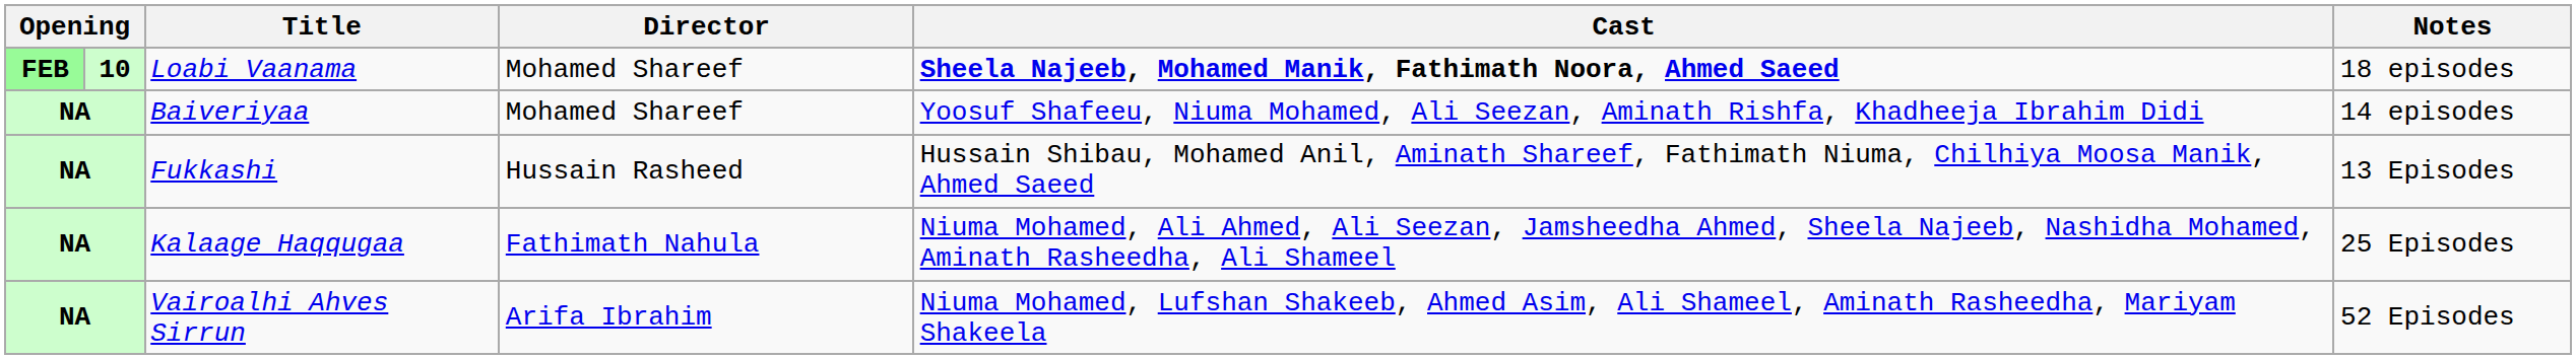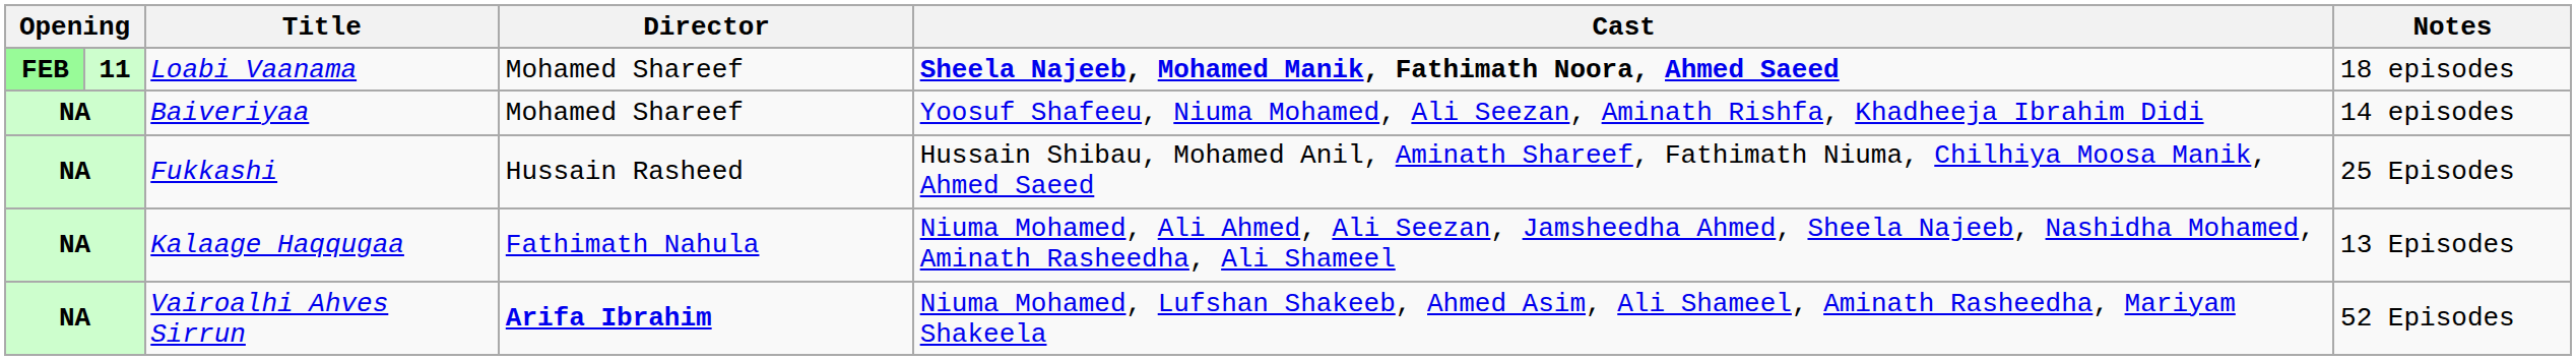Loabi Vaanama | column 2: 10 -> 11
Fukkashi | Notes: 13 Episodes -> 25 Episodes
Kalaage Haqqugaa | Notes: 25 Episodes -> 13 Episodes
Vairoalhi Ahves Sirrun | Director: normal -> bold
